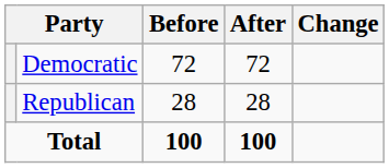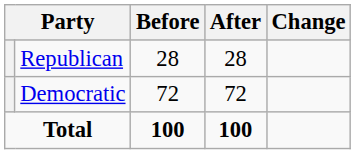rows swapped: Democratic <-> Republican
